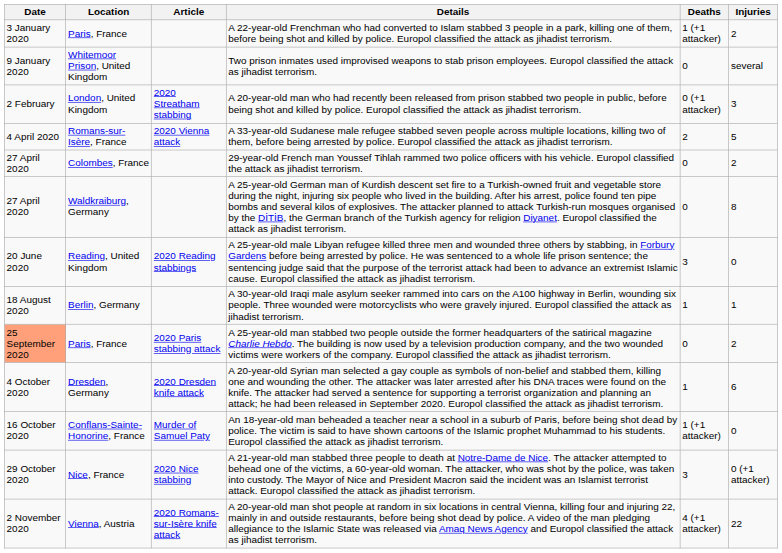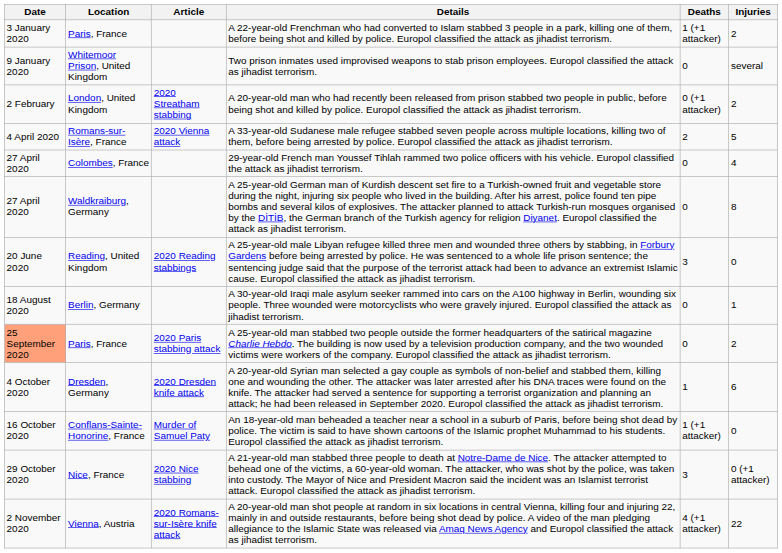row 4 | Injuries: 3 -> 2
row 6 | Injuries: 2 -> 4
row 9 | Deaths: 1 -> 0
